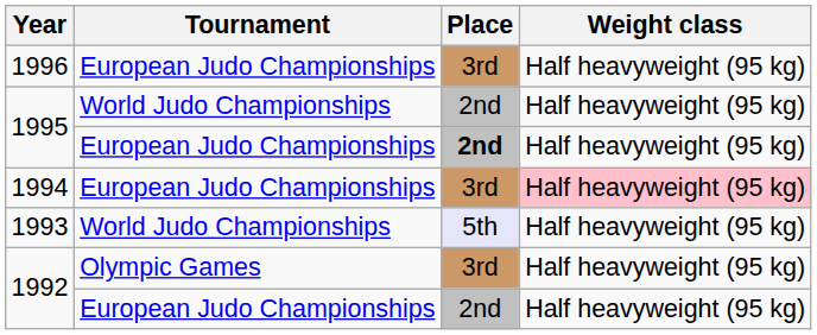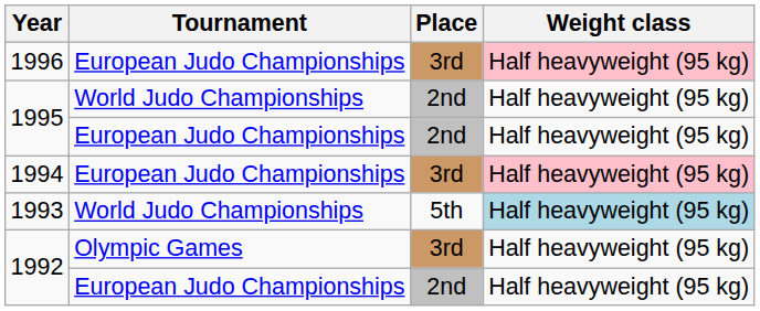1996 | Weight class: no background -> pink background
1995 / European Judo Championships | Place: bold -> normal
1993 | Place: lavender background -> no background
1993 | Weight class: no background -> lightblue background
